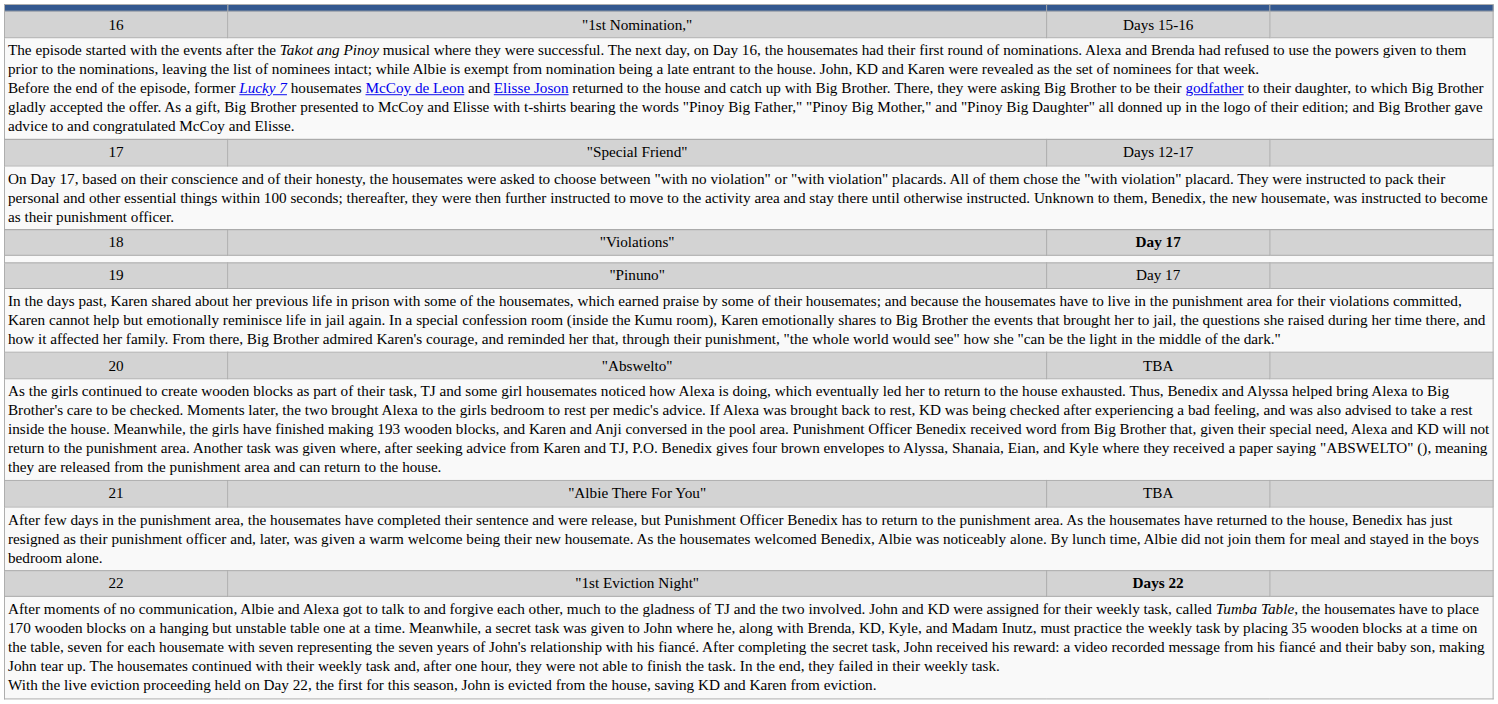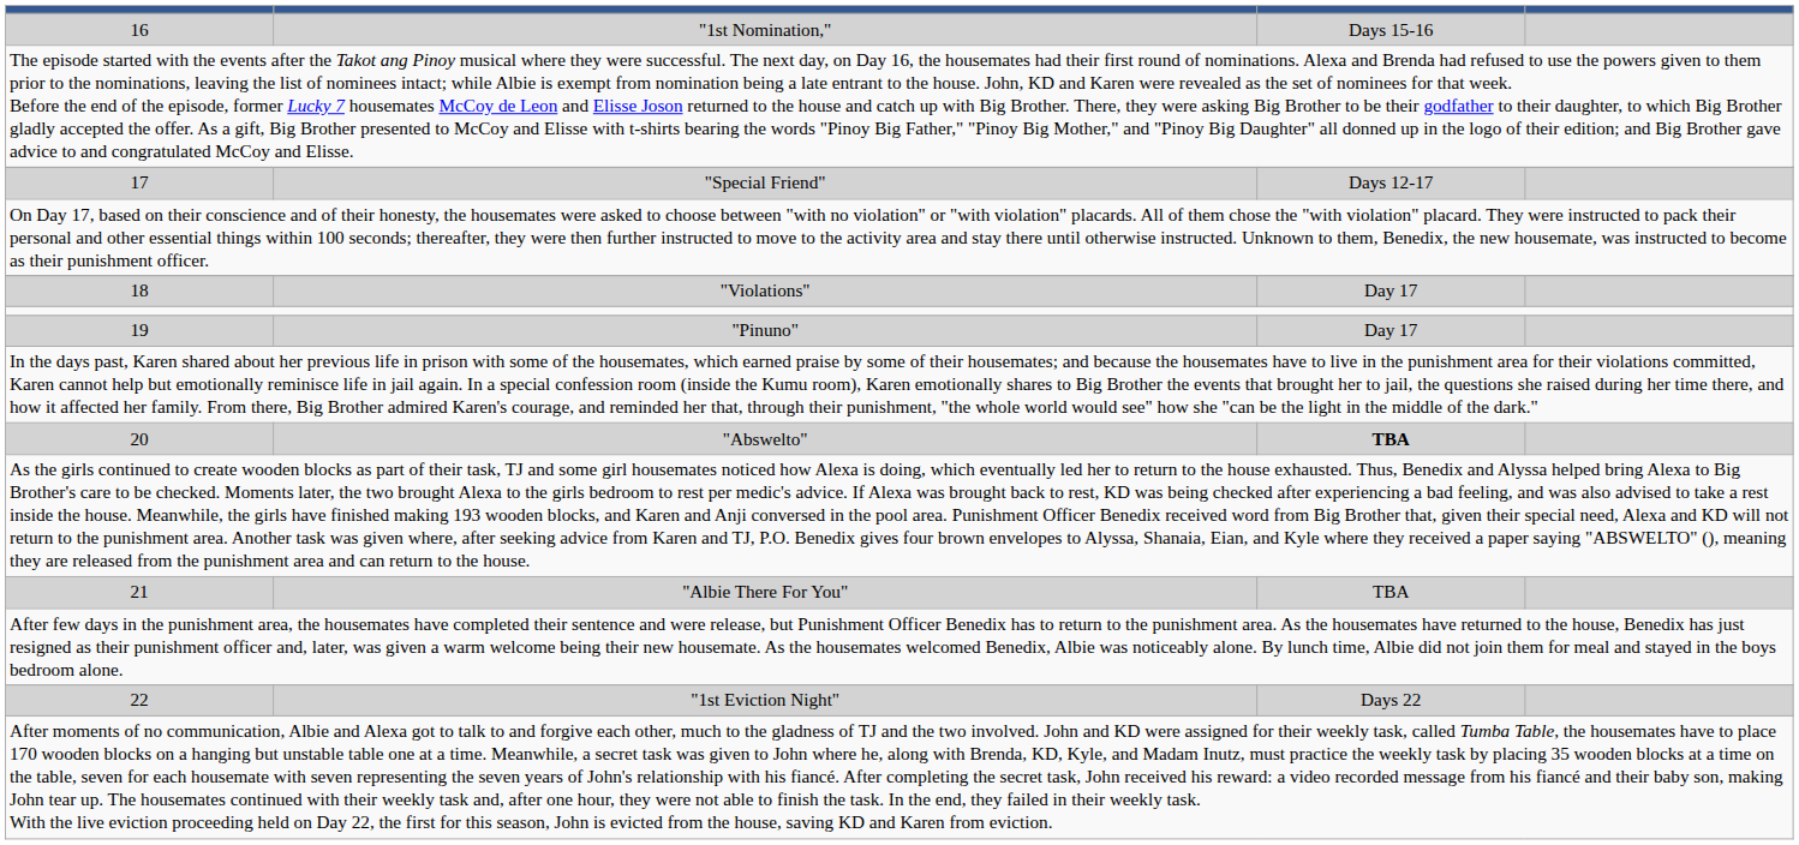"Violations" | column 3: bold -> normal
"Abswelto" | column 3: normal -> bold
"1st Eviction Night" | column 3: bold -> normal
